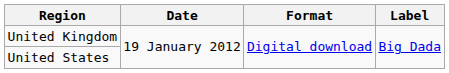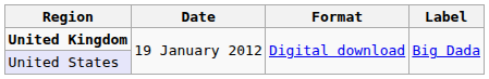United Kingdom | Region: normal -> bold
United States | Region: no background -> lavender background
